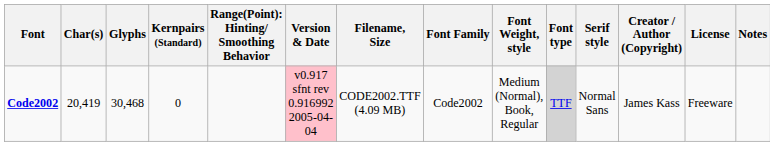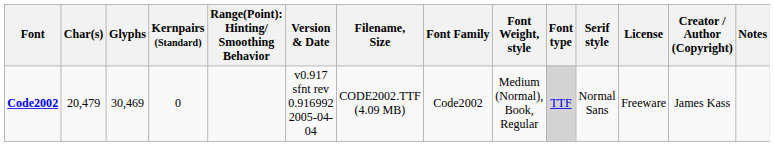columns swapped: License <-> Creator / Author (Copyright)
row 2 | Char(s): 20,419 -> 20,479
row 2 | Glyphs: 30,468 -> 30,469
row 2 | Version & Date: pink background -> no background
